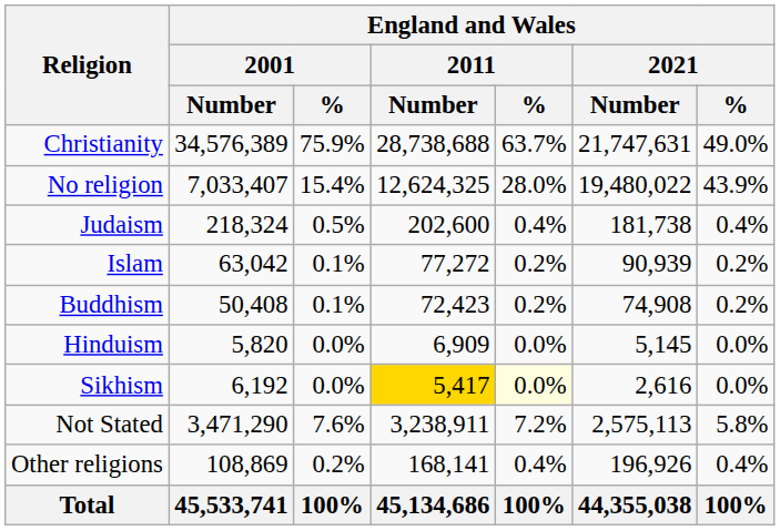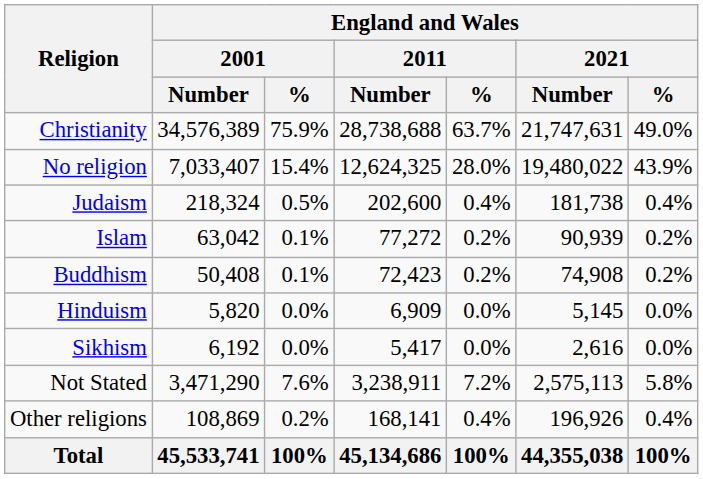Sikhism | England and Wales / 2011 / Number: gold background -> no background
Sikhism | England and Wales / 2011 / %: lightyellow background -> no background
